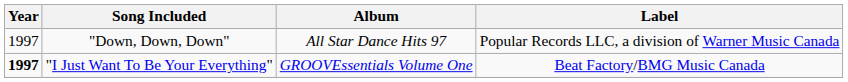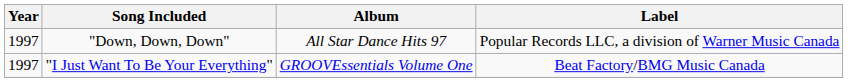"I Just Want To Be Your Everything" | Year: bold -> normal
